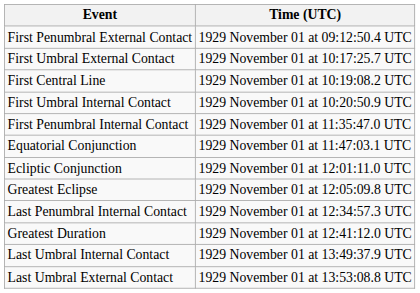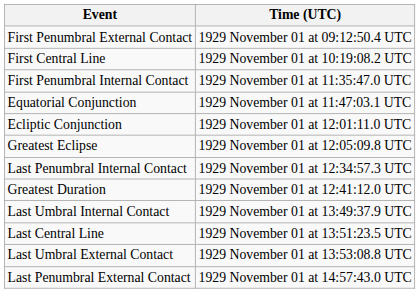- row: First Umbral External Contact | 1929 November 01 at 10:17:25.7 UTC
- row: First Umbral Internal Contact | 1929 November 01 at 10:20:50.9 UTC
+ row: Last Central Line | 1929 November 01 at 13:51:23.5 UTC
+ row: Last Penumbral External Contact | 1929 November 01 at 14:57:43.0 UTC
